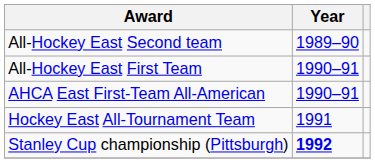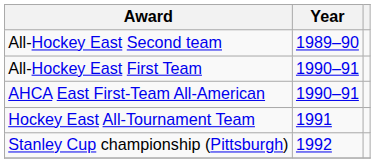Stanley Cup championship (Pittsburgh) | Year: bold -> normal
